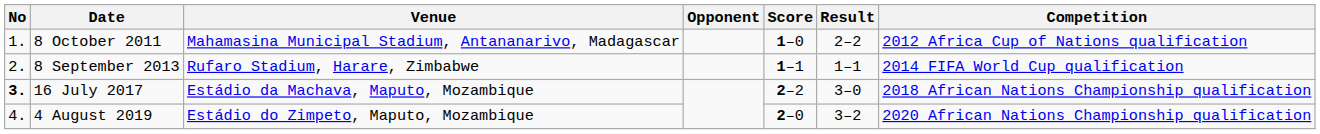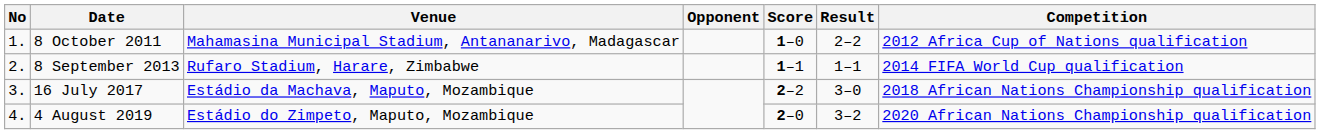16 July 2017 | No: bold -> normal
